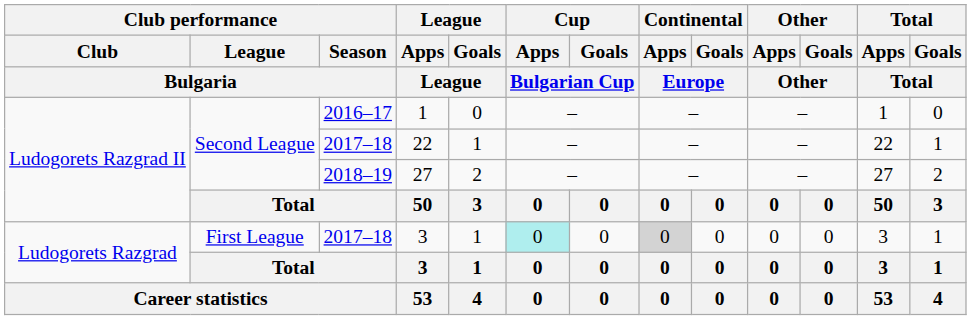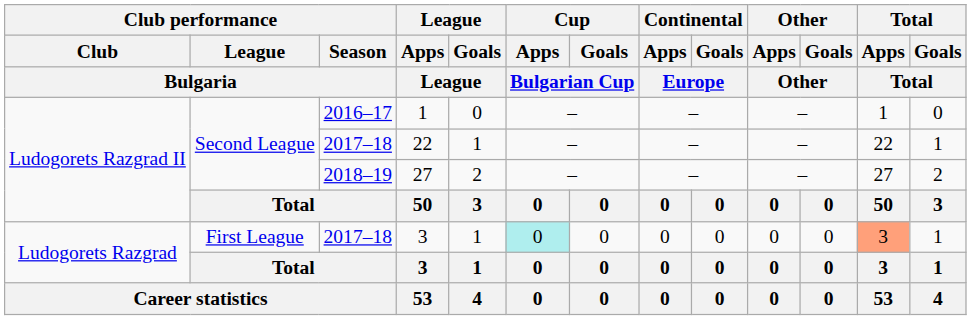2017–18 / 3 | Continental / Apps / Europe: lightgrey background -> no background
2017–18 / 3 | Total / Apps / Total: no background -> lightsalmon background
